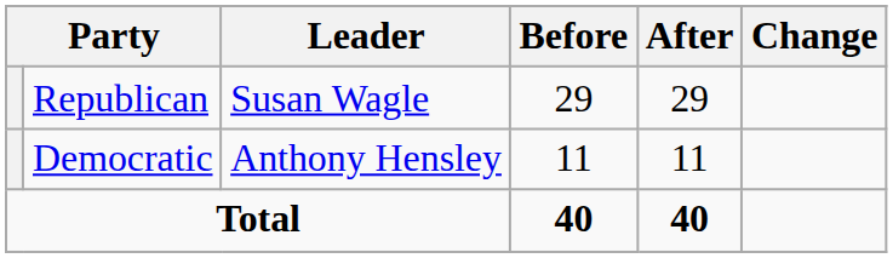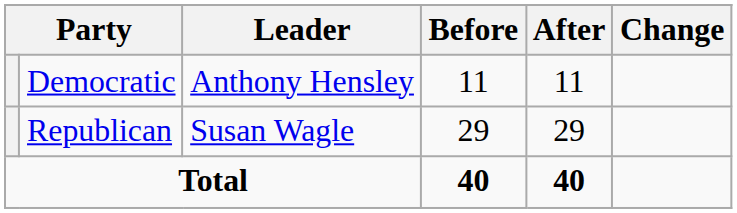rows swapped: Republican <-> Democratic
